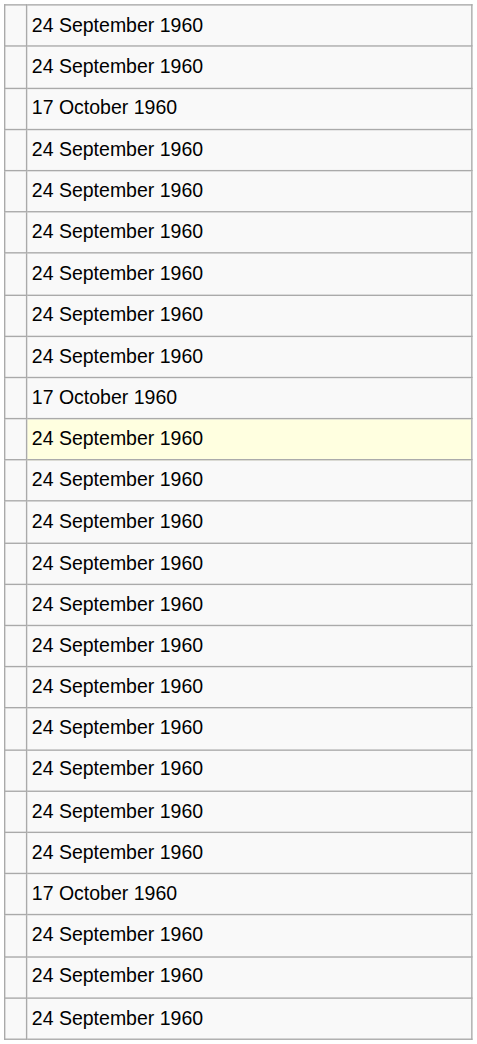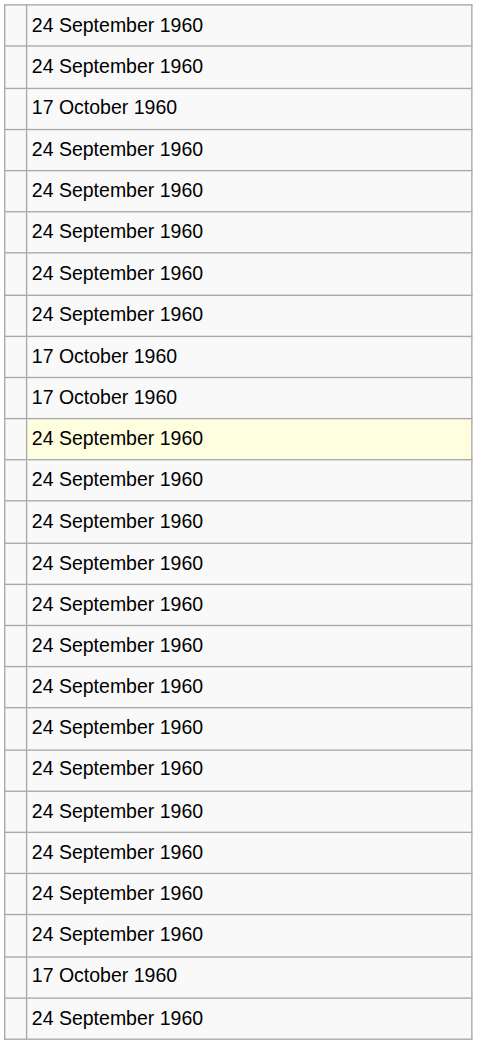row 9 | column 2: 24 September 1960 -> 17 October 1960
row 22 | column 2: 17 October 1960 -> 24 September 1960
row 24 | column 2: 24 September 1960 -> 17 October 1960
